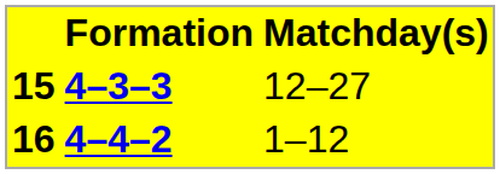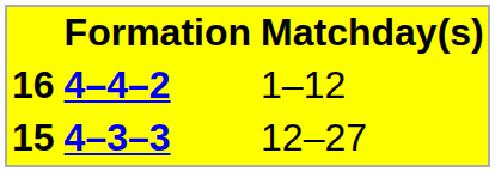rows swapped: 16 <-> 15
